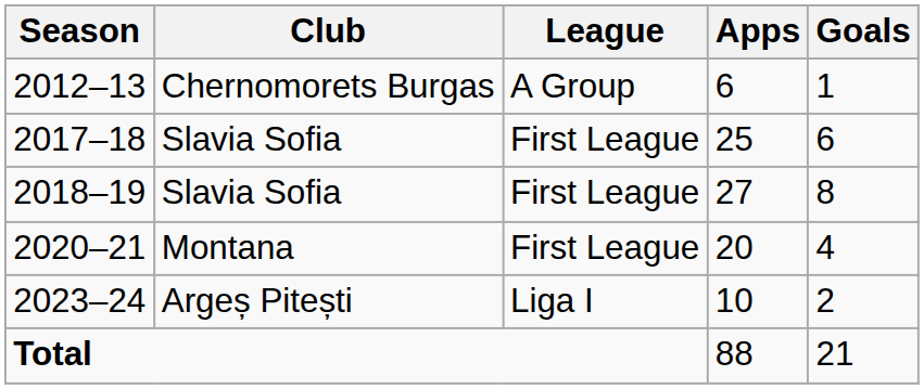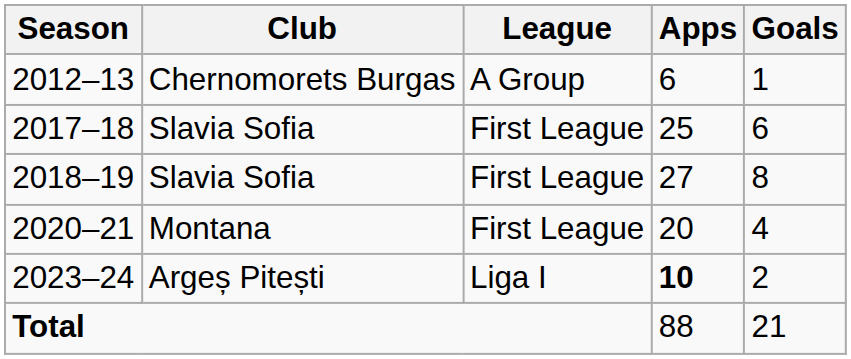2023–24 | Apps: normal -> bold
